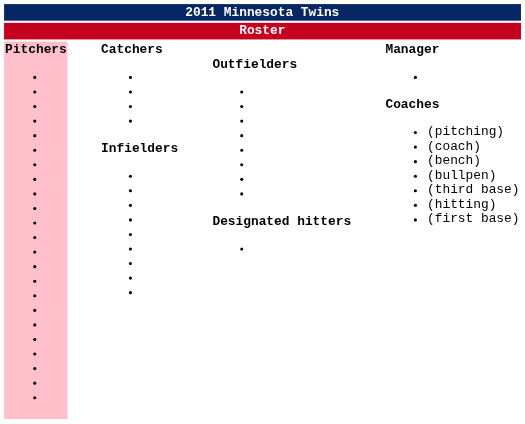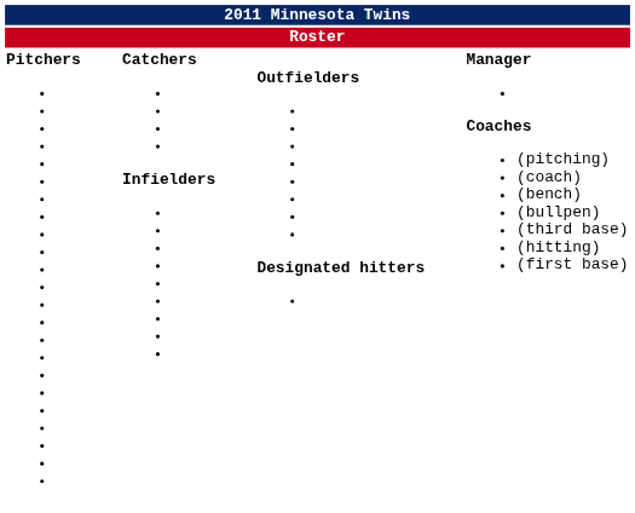Pitchers | column 1: pink background -> no background
